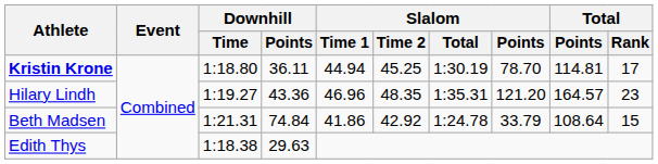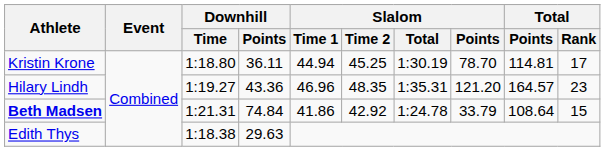row 3 | Athlete: bold -> normal
row 5 | Athlete: normal -> bold
